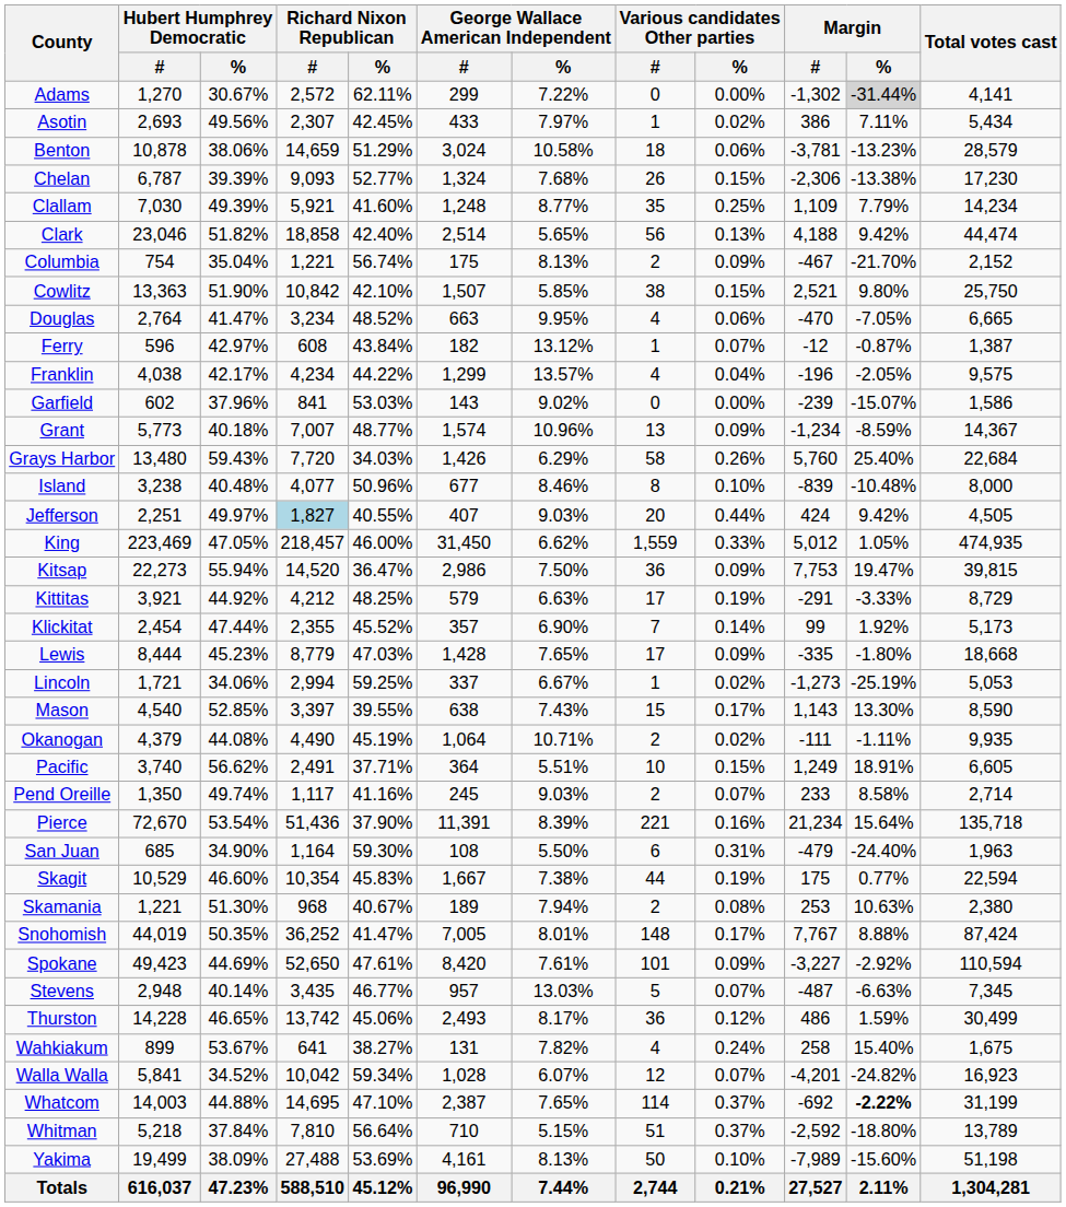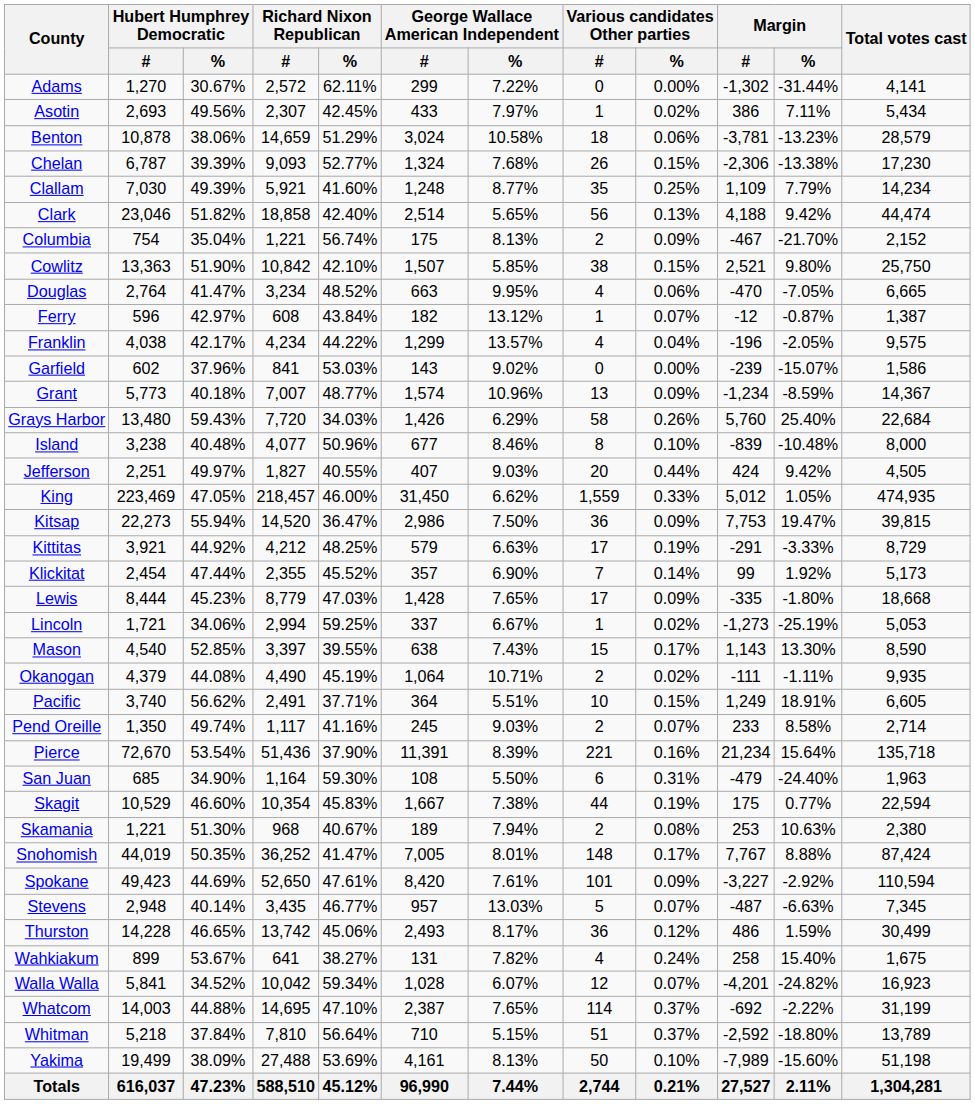Adams | Margin / %: lightgrey background -> no background
Jefferson | Richard Nixon Republican / #: lightblue background -> no background
Whatcom | Margin / %: bold -> normal
